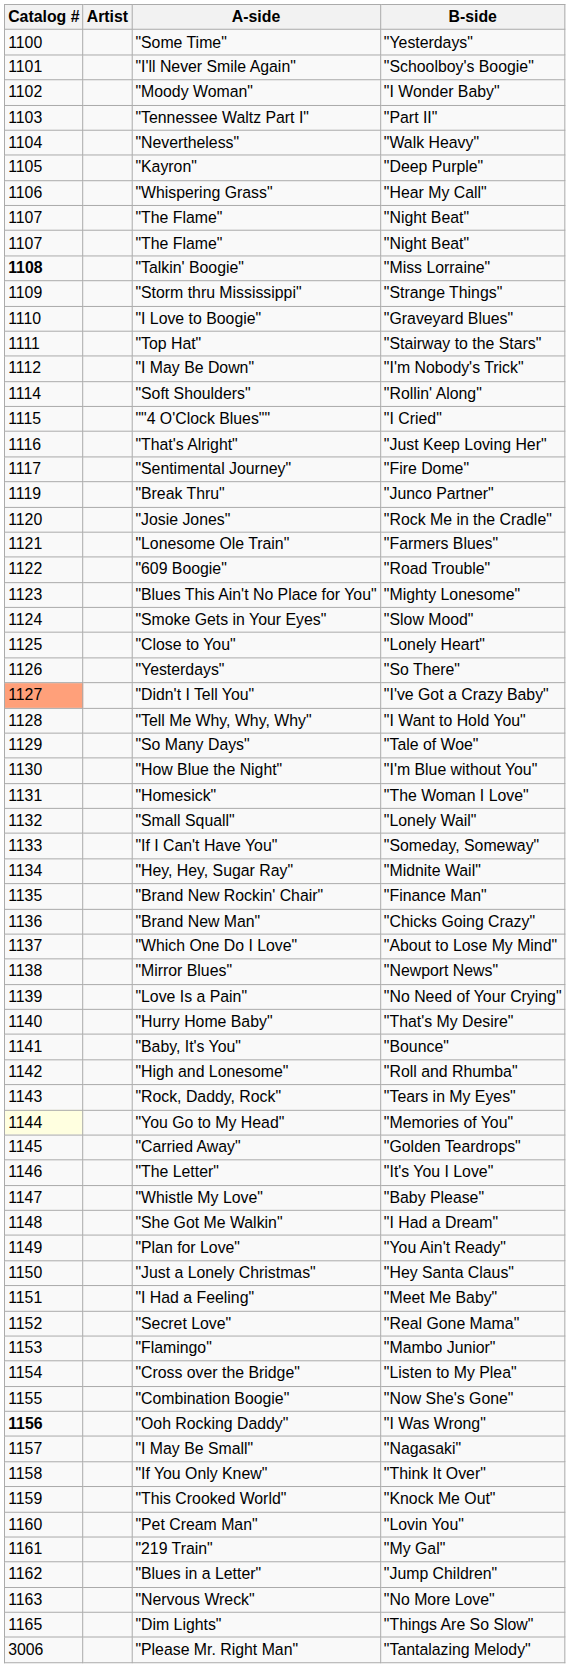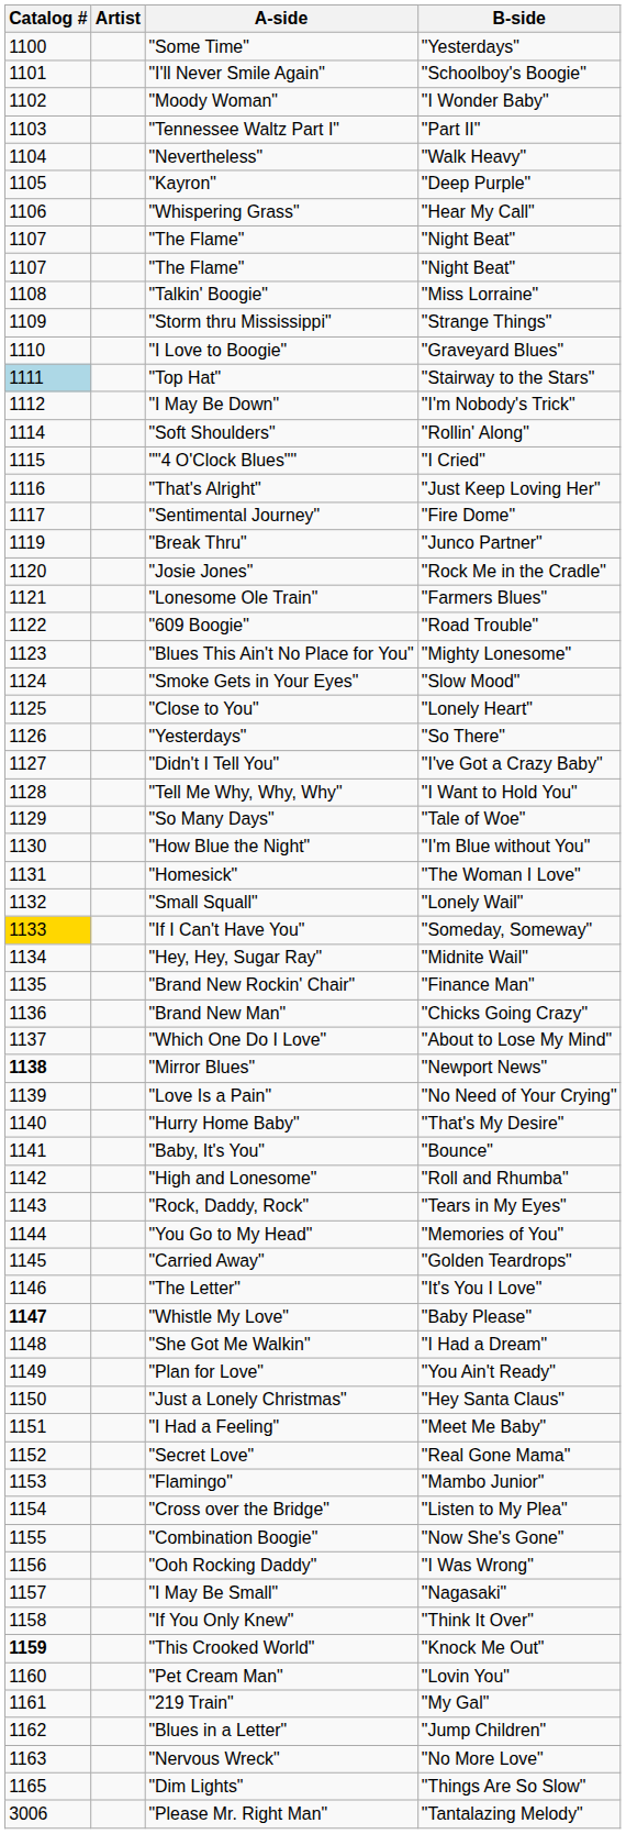"Talkin' Boogie" | Catalog #: bold -> normal
"Top Hat" | Catalog #: no background -> lightblue background
"Didn't I Tell You" | Catalog #: lightsalmon background -> no background
"If I Can't Have You" | Catalog #: no background -> gold background
"Mirror Blues" | Catalog #: normal -> bold
"You Go to My Head" | Catalog #: lightyellow background -> no background
"Whistle My Love" | Catalog #: normal -> bold
"Ooh Rocking Daddy" | Catalog #: bold -> normal
"This Crooked World" | Catalog #: normal -> bold
